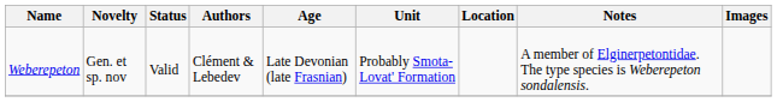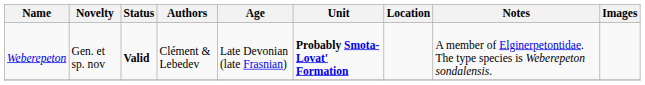Weberepeton | Status: normal -> bold
Weberepeton | Unit: normal -> bold
